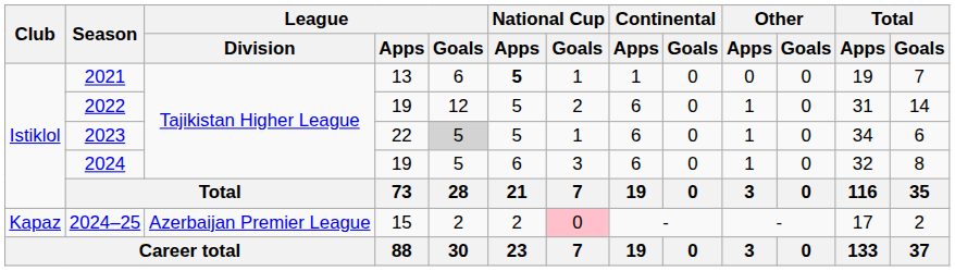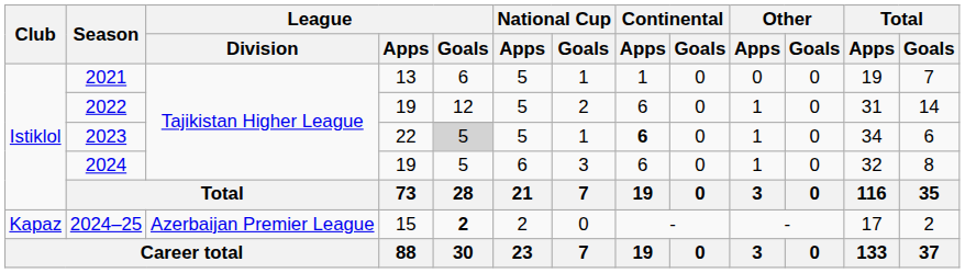2021 | National Cup / Apps: bold -> normal
2023 | Continental / Apps: normal -> bold
2024–25 | League / Goals: normal -> bold
2024–25 | National Cup / Goals: pink background -> no background
